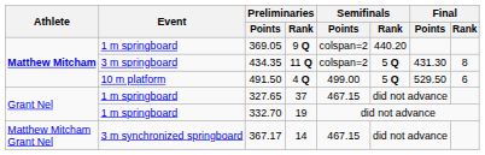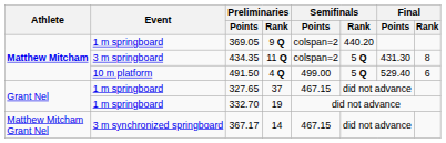491.50 | Final / Points: 529.50 -> 529.40
